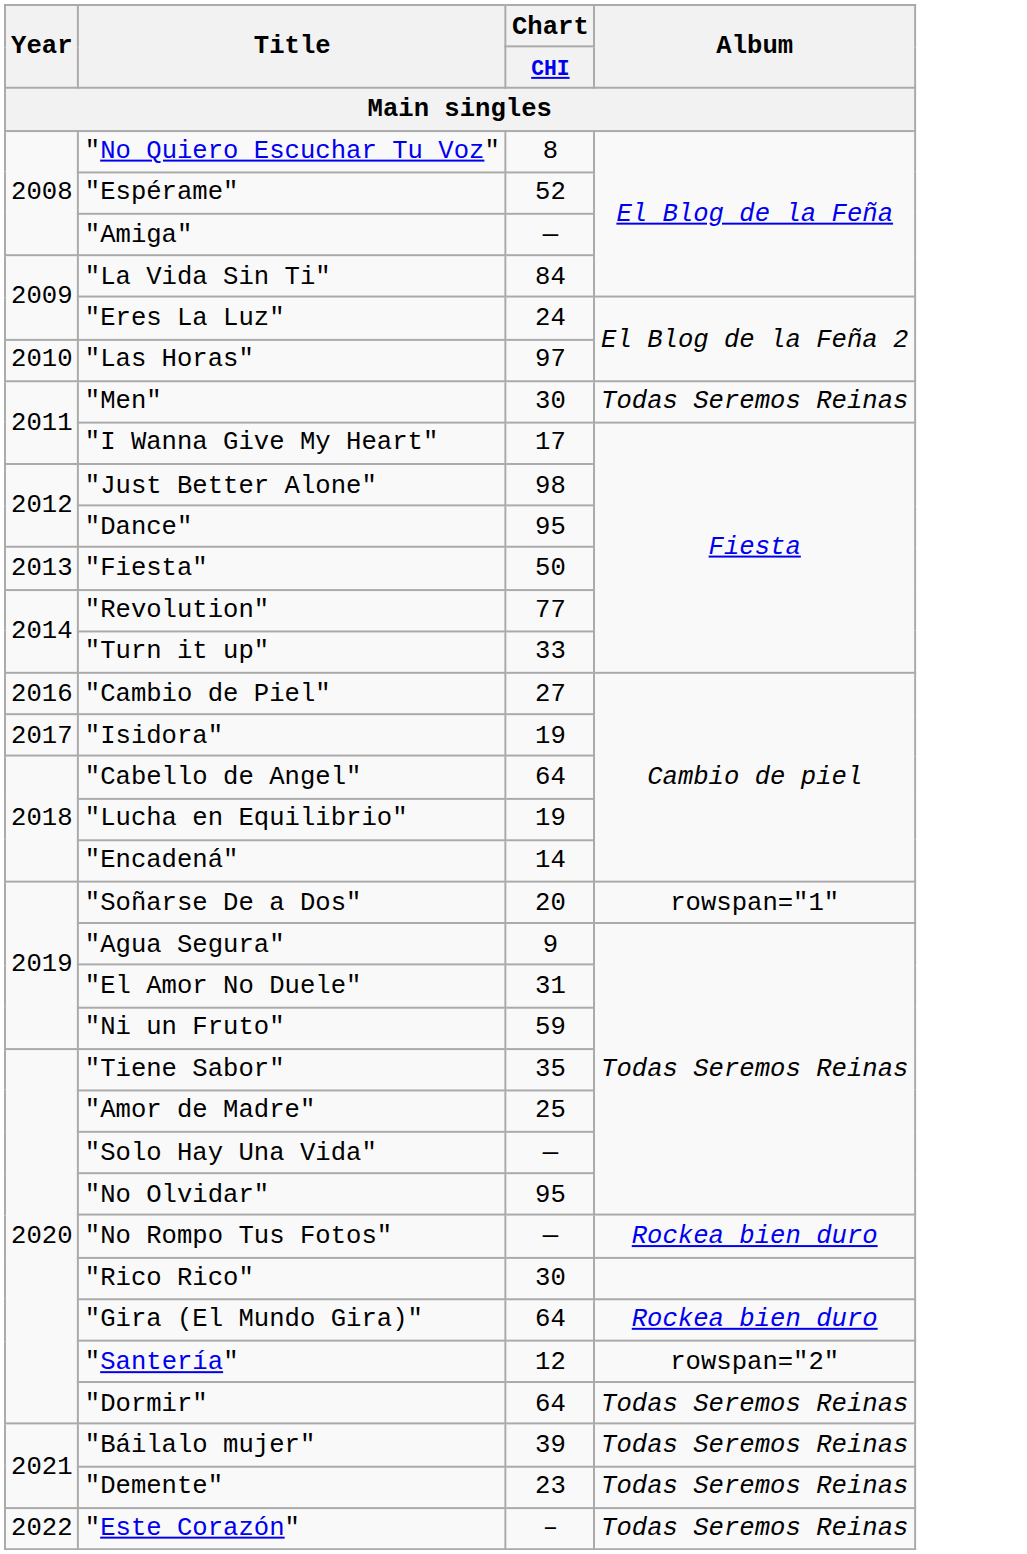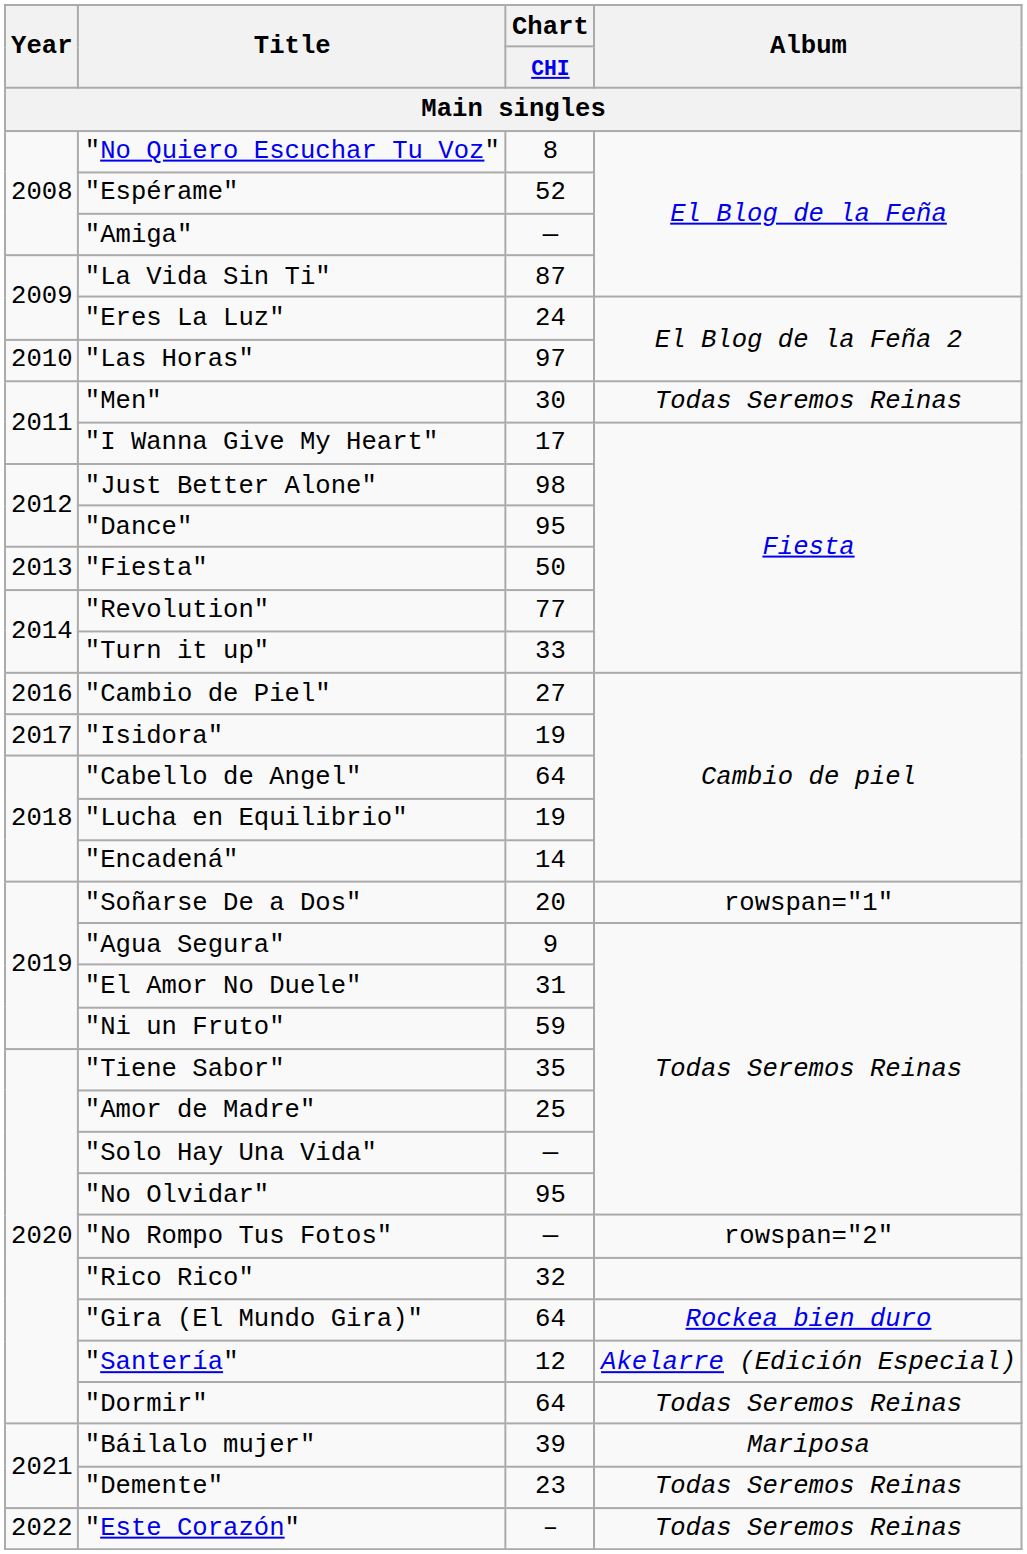"La Vida Sin Ti" | Chart / CHI: 84 -> 87
"No Rompo Tus Fotos" | Album: Rockea bien duro -> rowspan="2"
"Rico Rico" | Chart / CHI: 30 -> 32
"Santería" | Album: rowspan="2" -> Akelarre (Edición Especial)
"Báilalo mujer" | Album: Todas Seremos Reinas -> Mariposa
